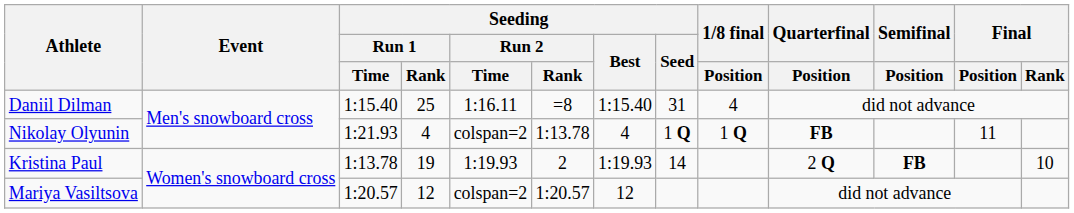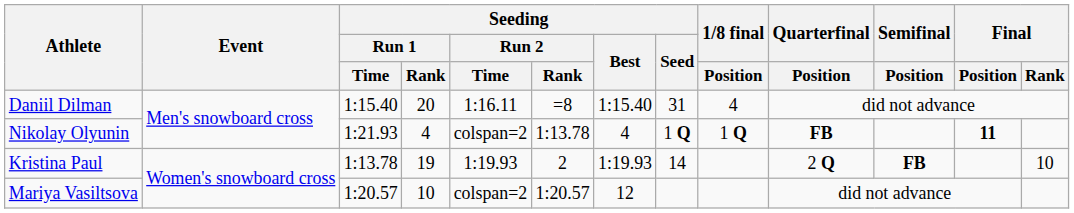Daniil Dilman | Seeding / Run 1 / Rank: 25 -> 20
Nikolay Olyunin | Final / Position: normal -> bold
Mariya Vasiltsova | Seeding / Run 1 / Rank: 12 -> 10
